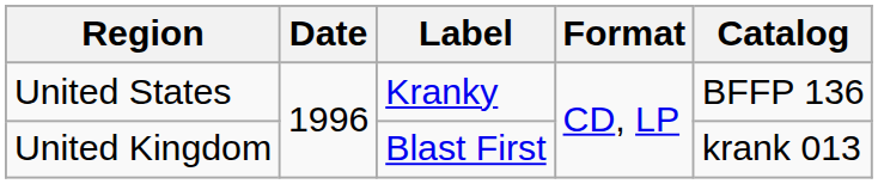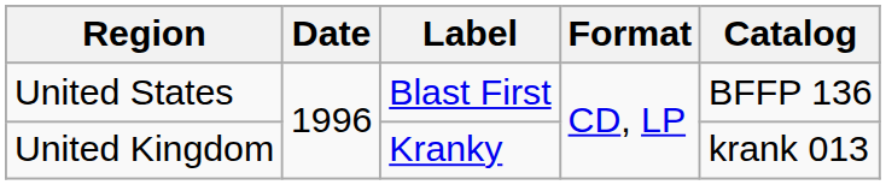United States | Label: Kranky -> Blast First
United Kingdom | Label: Blast First -> Kranky
